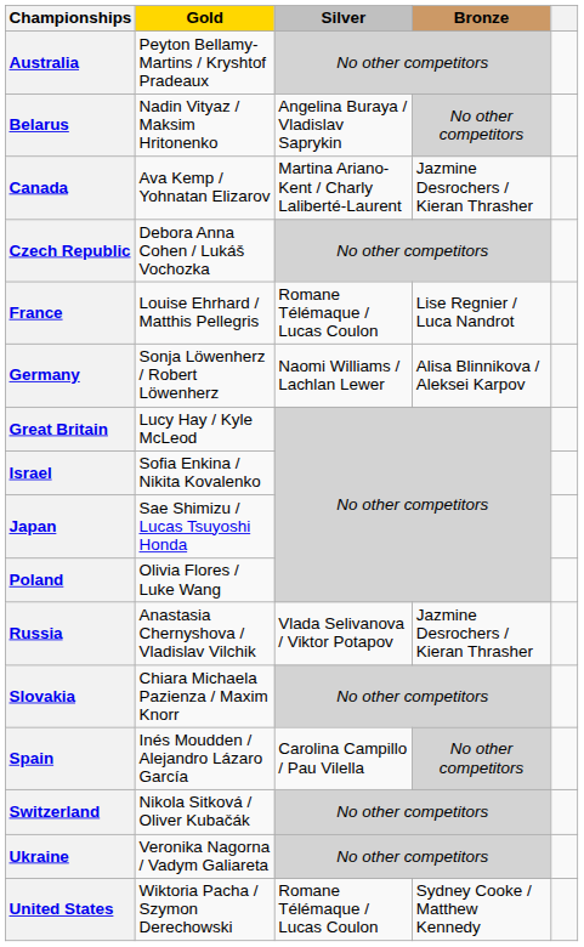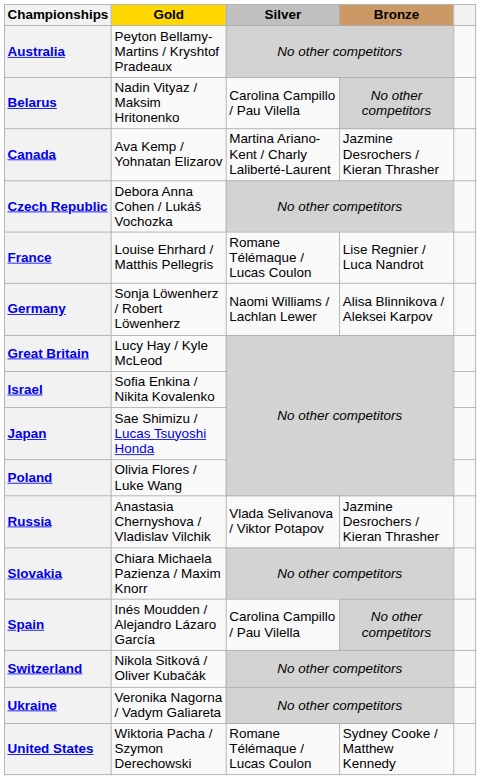Belarus | Silver: Angelina Buraya / Vladislav Saprykin -> Carolina Campillo / Pau Vilella
